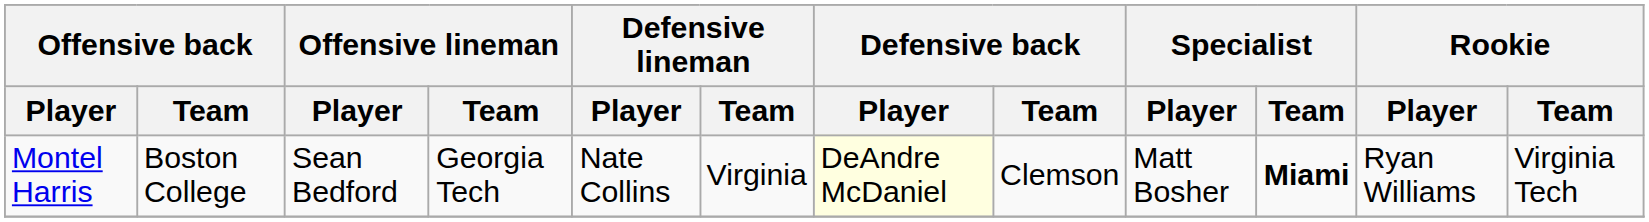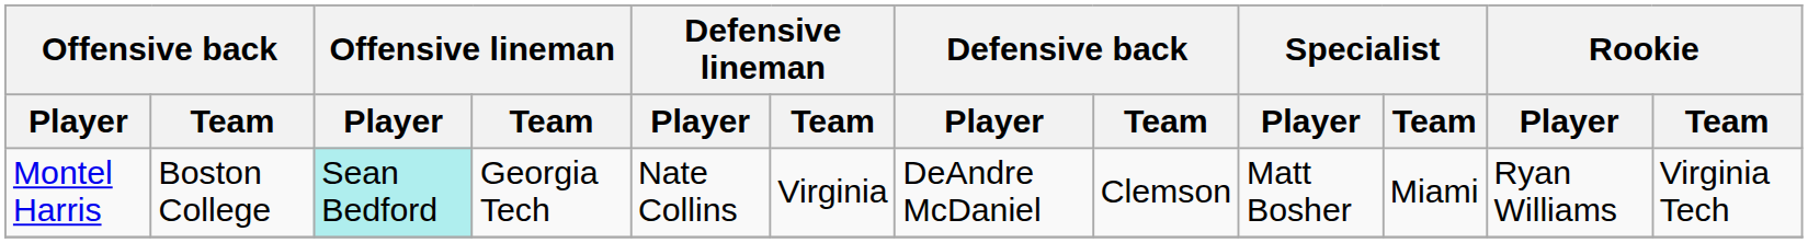Montel Harris | Offensive lineman / Player: no background -> paleturquoise background
Montel Harris | Defensive back / Player: lightyellow background -> no background
Montel Harris | Specialist / Team: bold -> normal
